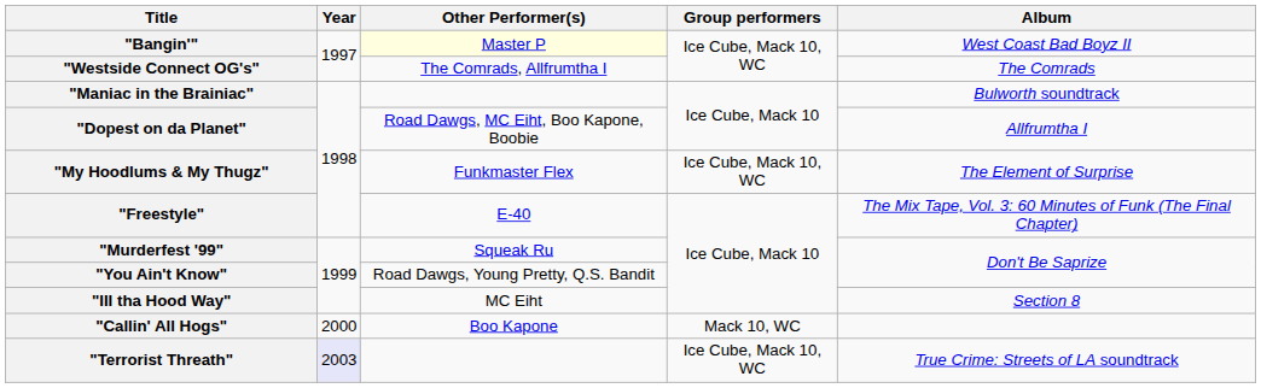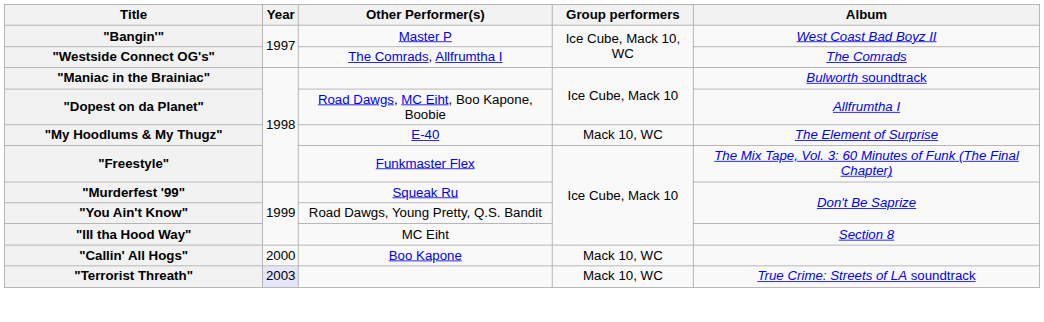"Bangin'" | Other Performer(s): lightyellow background -> no background
"My Hoodlums & My Thugz" | Other Performer(s): Funkmaster Flex -> E-40
"My Hoodlums & My Thugz" | Group performers: Ice Cube, Mack 10, WC -> Mack 10, WC
"Freestyle" | Other Performer(s): E-40 -> Funkmaster Flex
"Terrorist Threath" | Group performers: Ice Cube, Mack 10, WC -> Mack 10, WC
